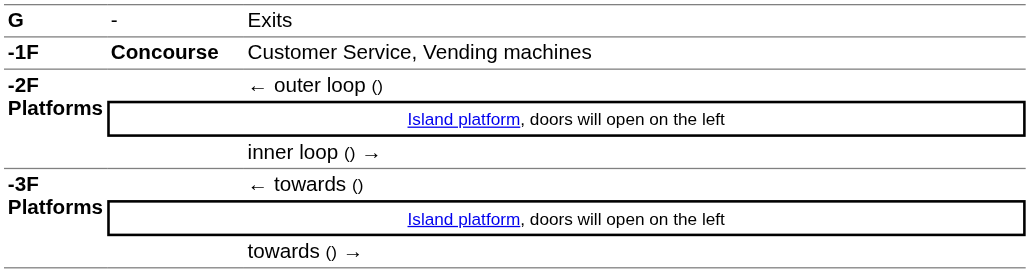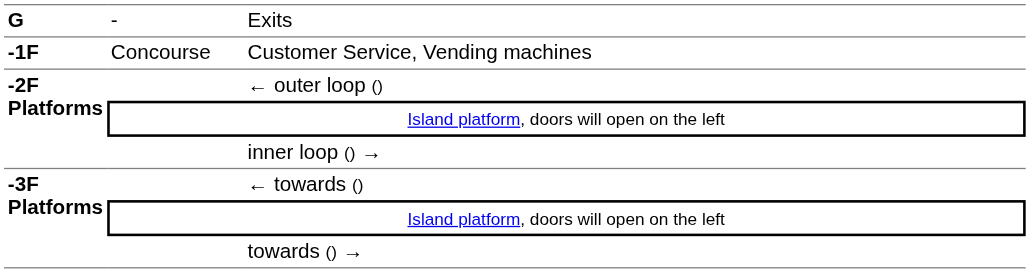Customer Service, Vending machines | column 2: bold -> normal
